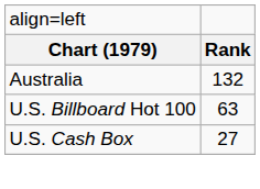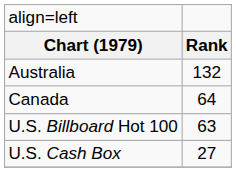+ row: Canada | 64
